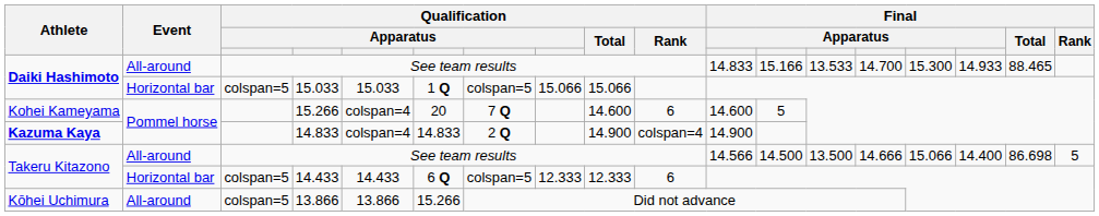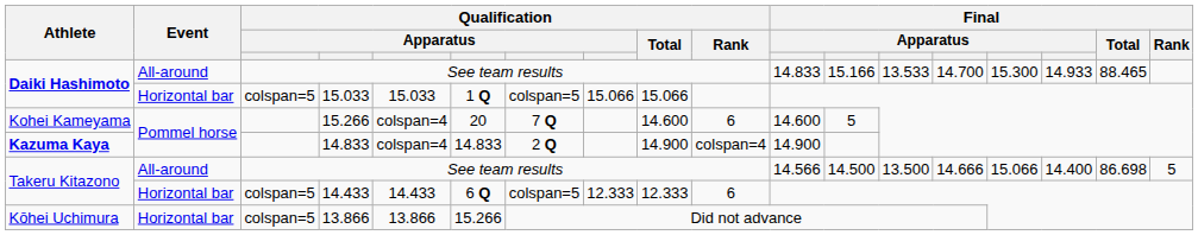row 10 | Event: All-around -> Horizontal bar
